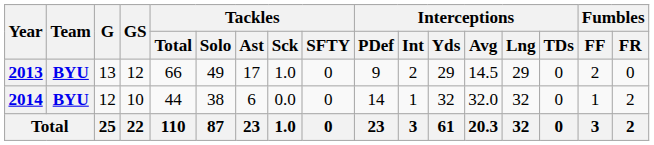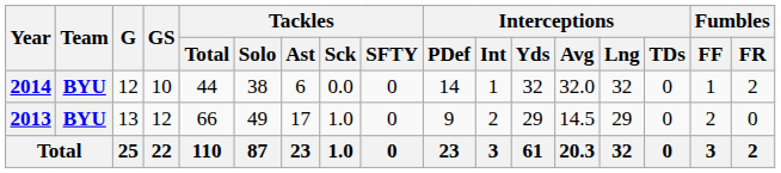rows swapped: 2013 <-> 2014
